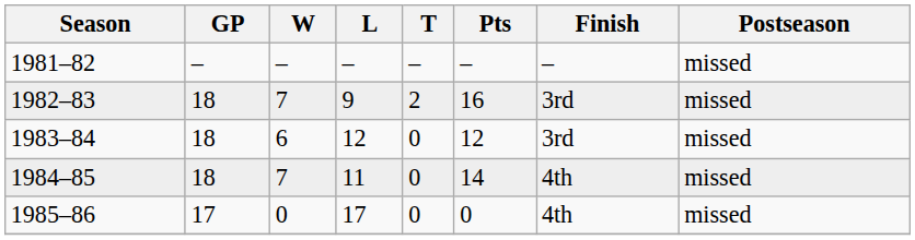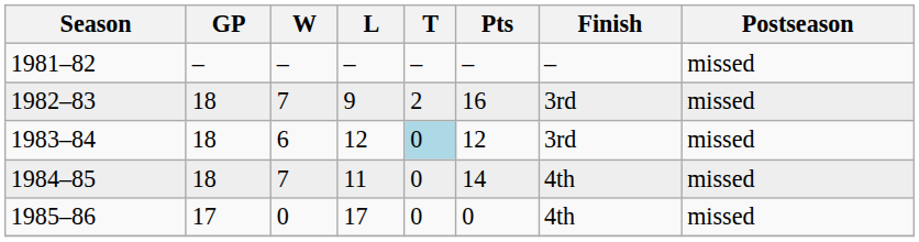1983–84 | T: no background -> lightblue background
